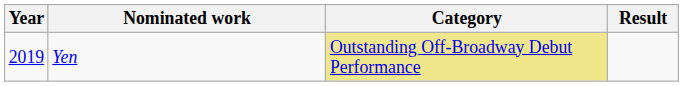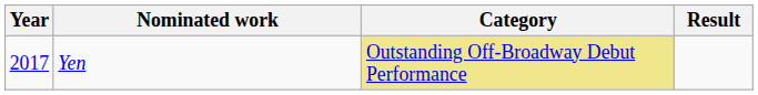Yen | Year: 2019 -> 2017
